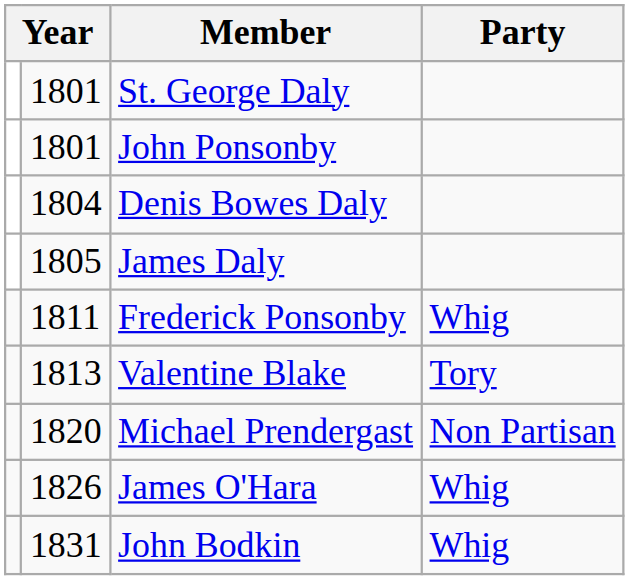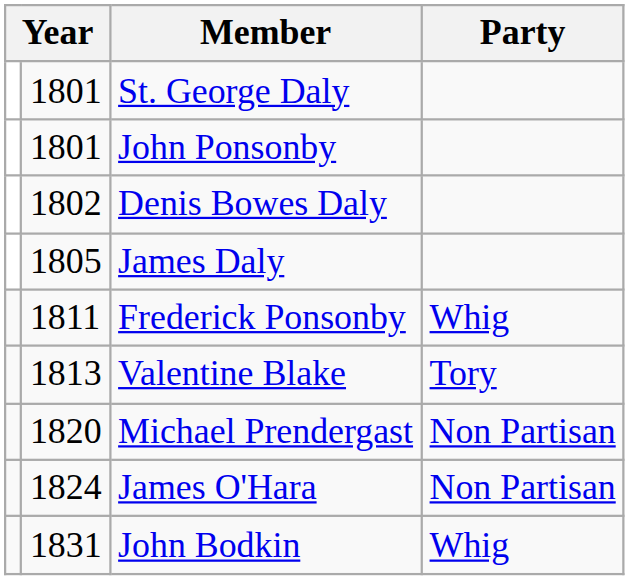Denis Bowes Daly | column 2: 1804 -> 1802
James O'Hara | column 2: 1826 -> 1824
James O'Hara | Party: Whig -> Non Partisan
